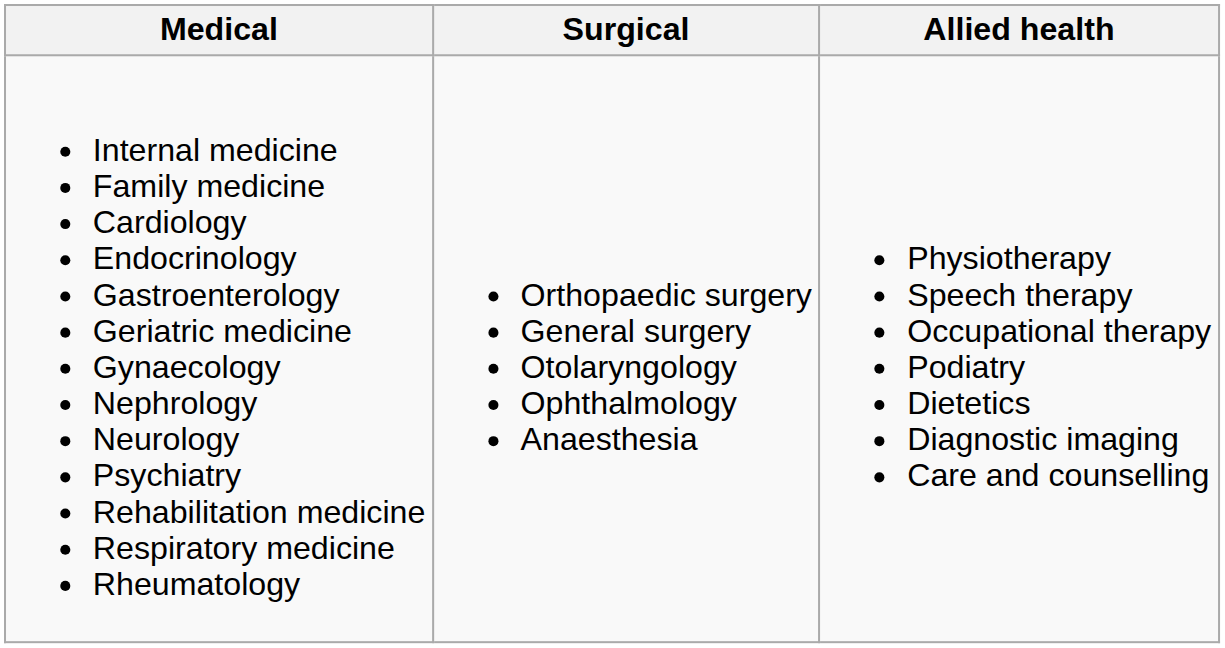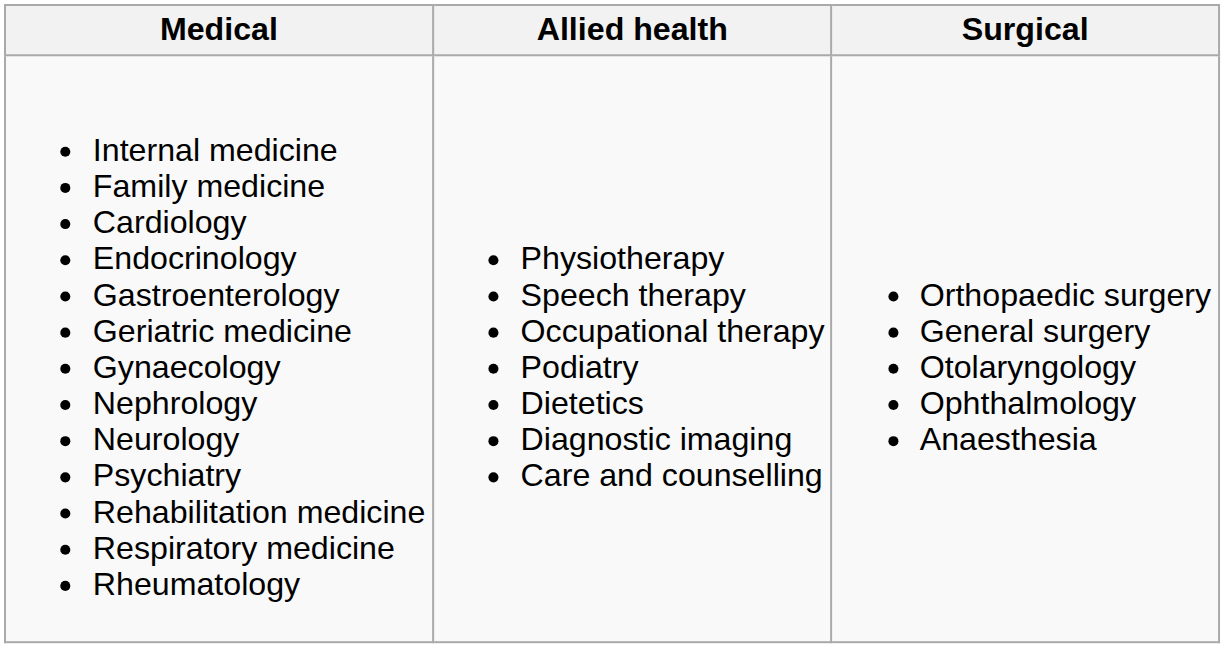columns swapped: Surgical <-> Allied health
